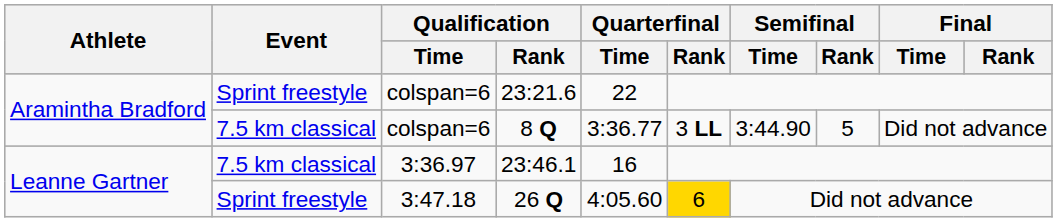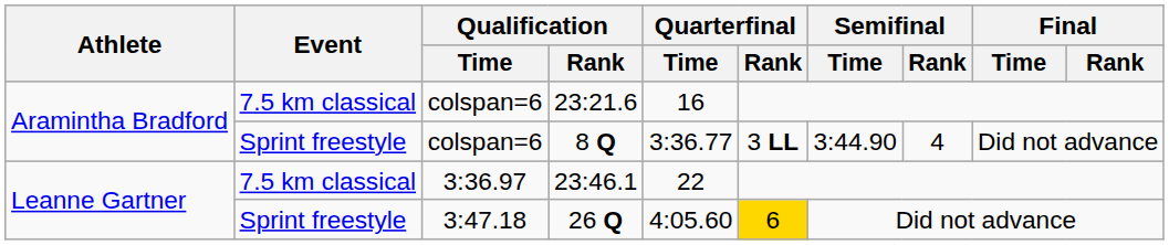23:21.6 | Event: Sprint freestyle -> 7.5 km classical
23:21.6 | Quarterfinal / Time: 22 -> 16
8 Q | Event: 7.5 km classical -> Sprint freestyle
8 Q | Semifinal / Rank: 5 -> 4
23:46.1 | Quarterfinal / Time: 16 -> 22
